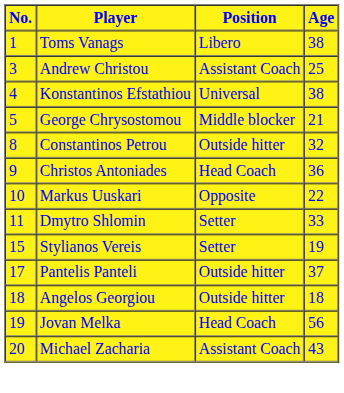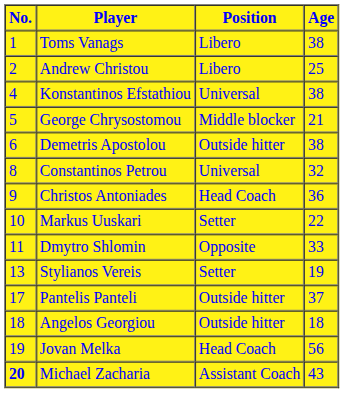Andrew Christou | No.: 3 -> 2
Andrew Christou | Position: Assistant Coach -> Libero
+ row: 6 | Demetris Apostolou | Outside hitter | 38
Constantinos Petrou | Position: Outside hitter -> Universal
Markus Uuskari | Position: Opposite -> Setter
Dmytro Shlomin | Position: Setter -> Opposite
Stylianos Vereis | No.: 15 -> 13
Michael Zacharia | No.: normal -> bold
